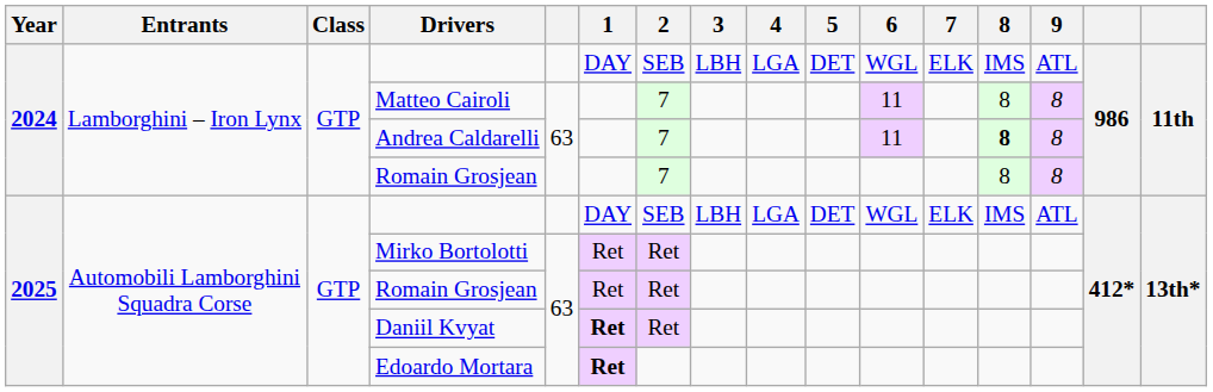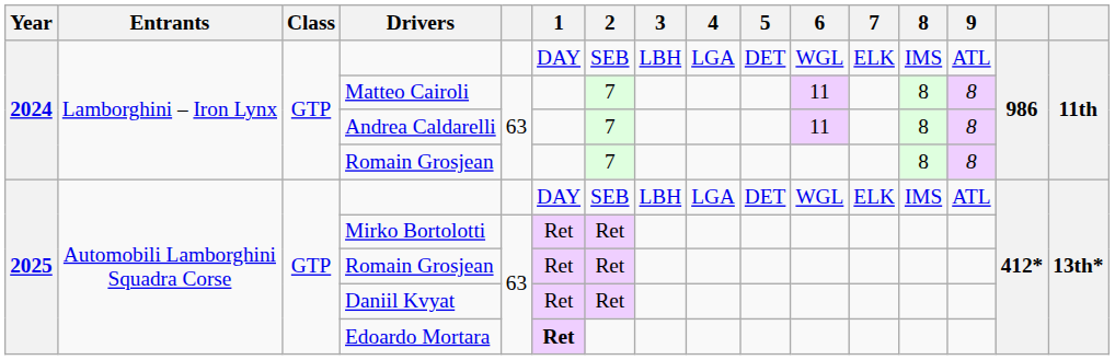Andrea Caldarelli | 8: bold -> normal
Daniil Kvyat | 1: bold -> normal
